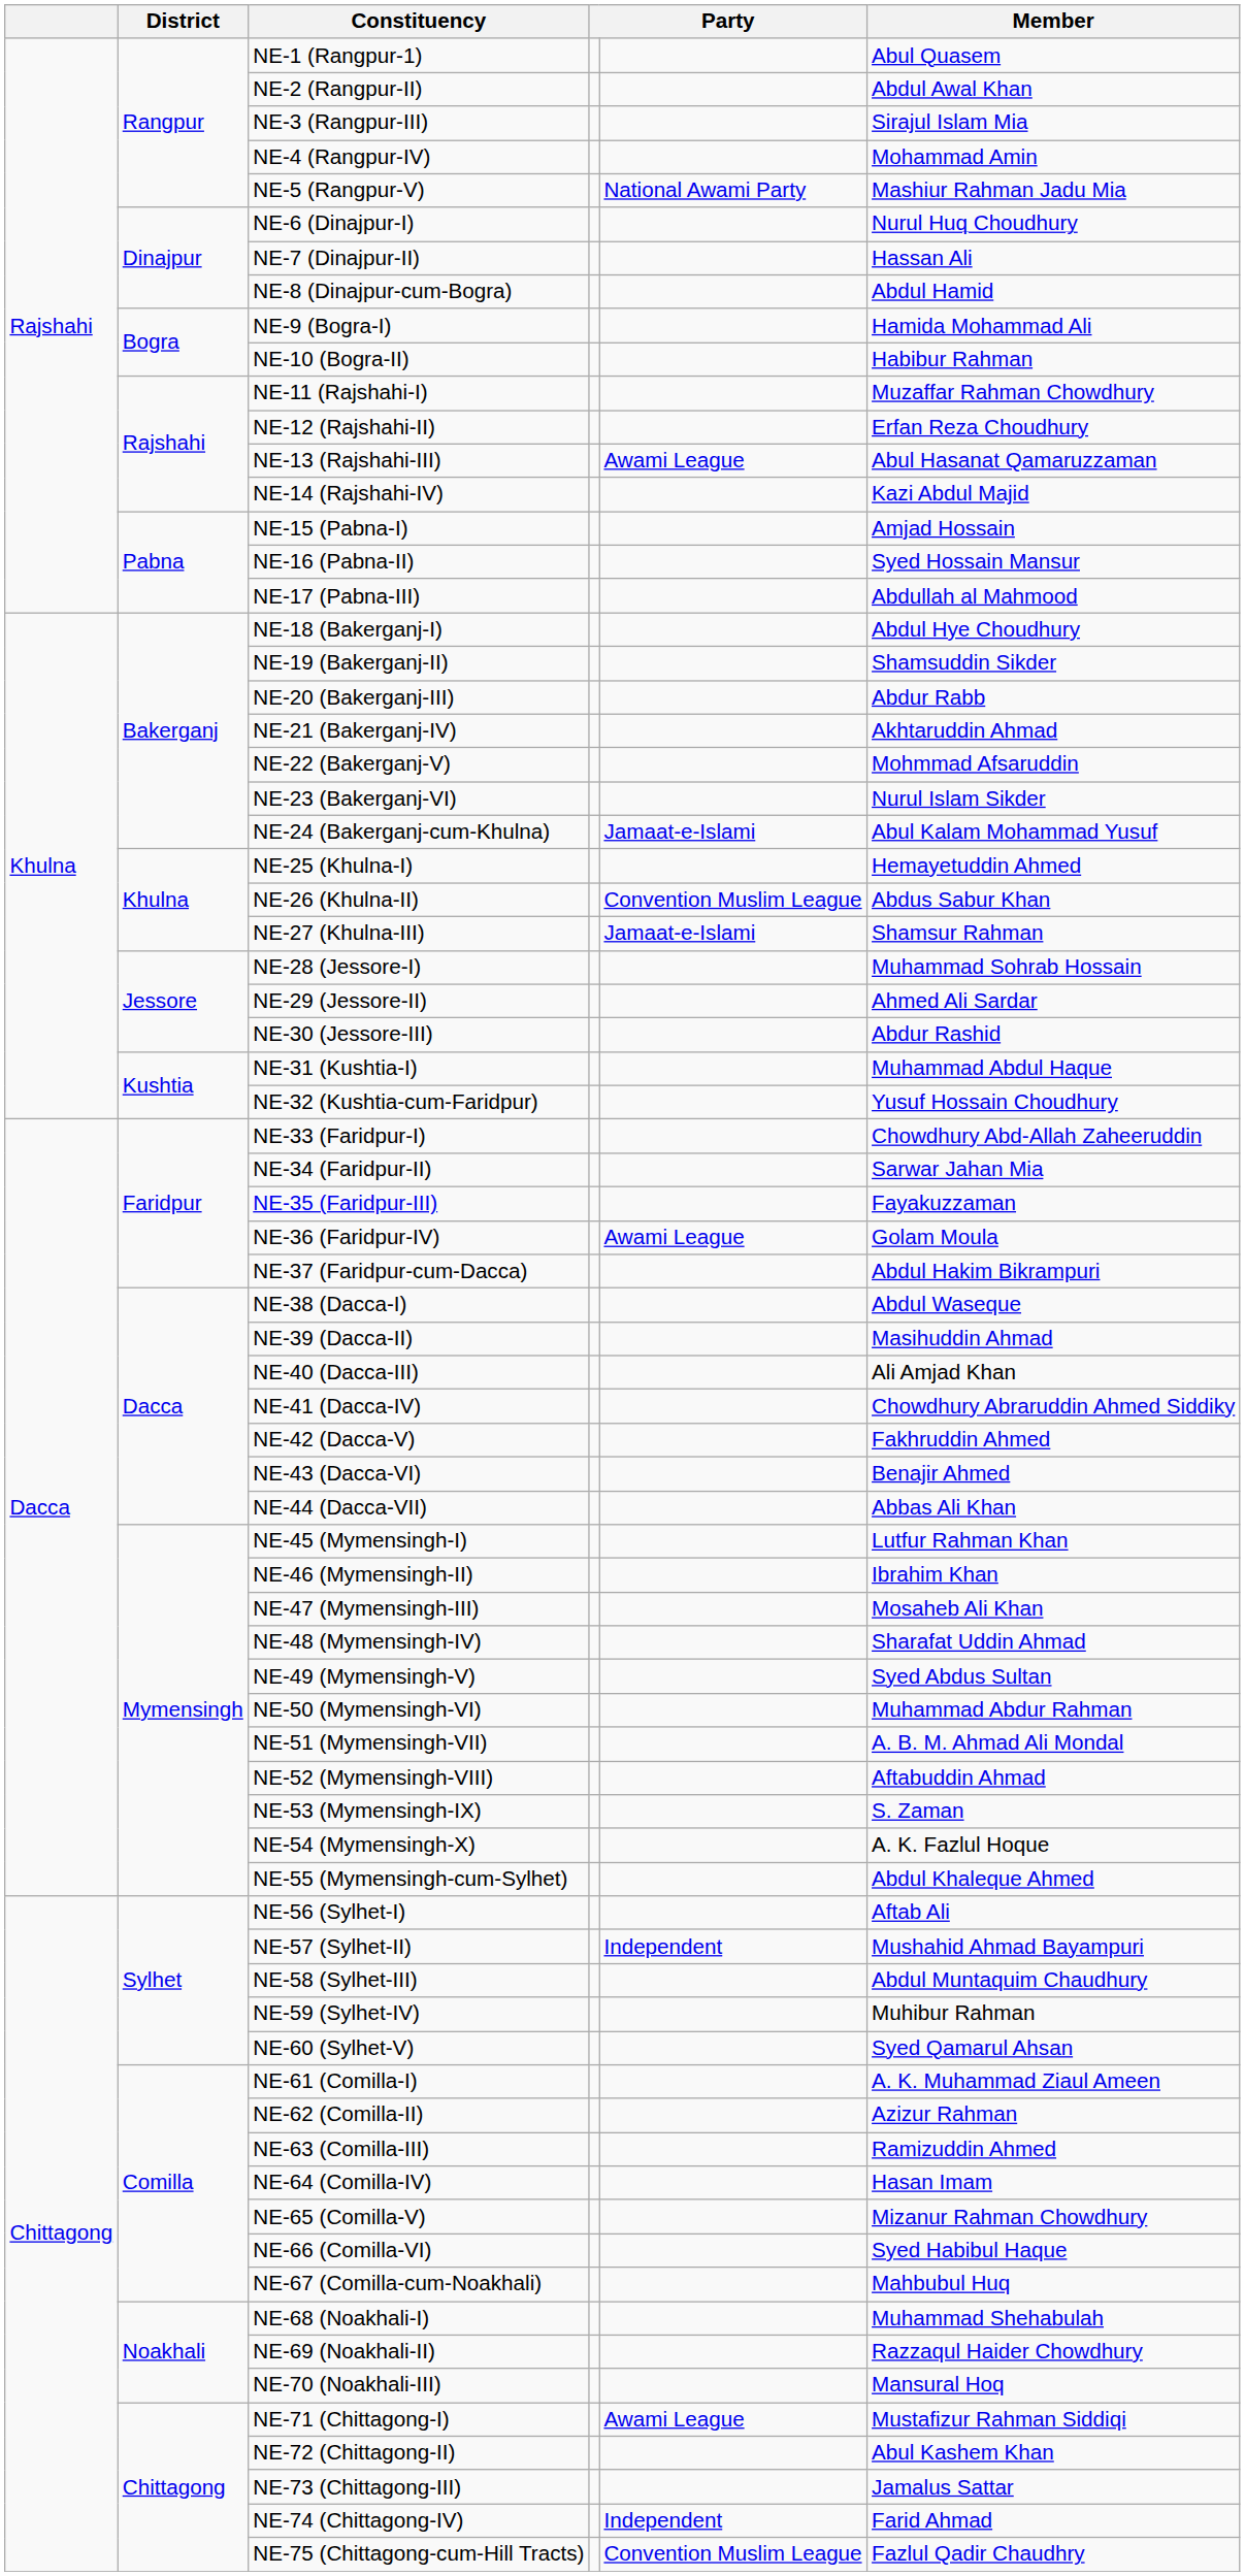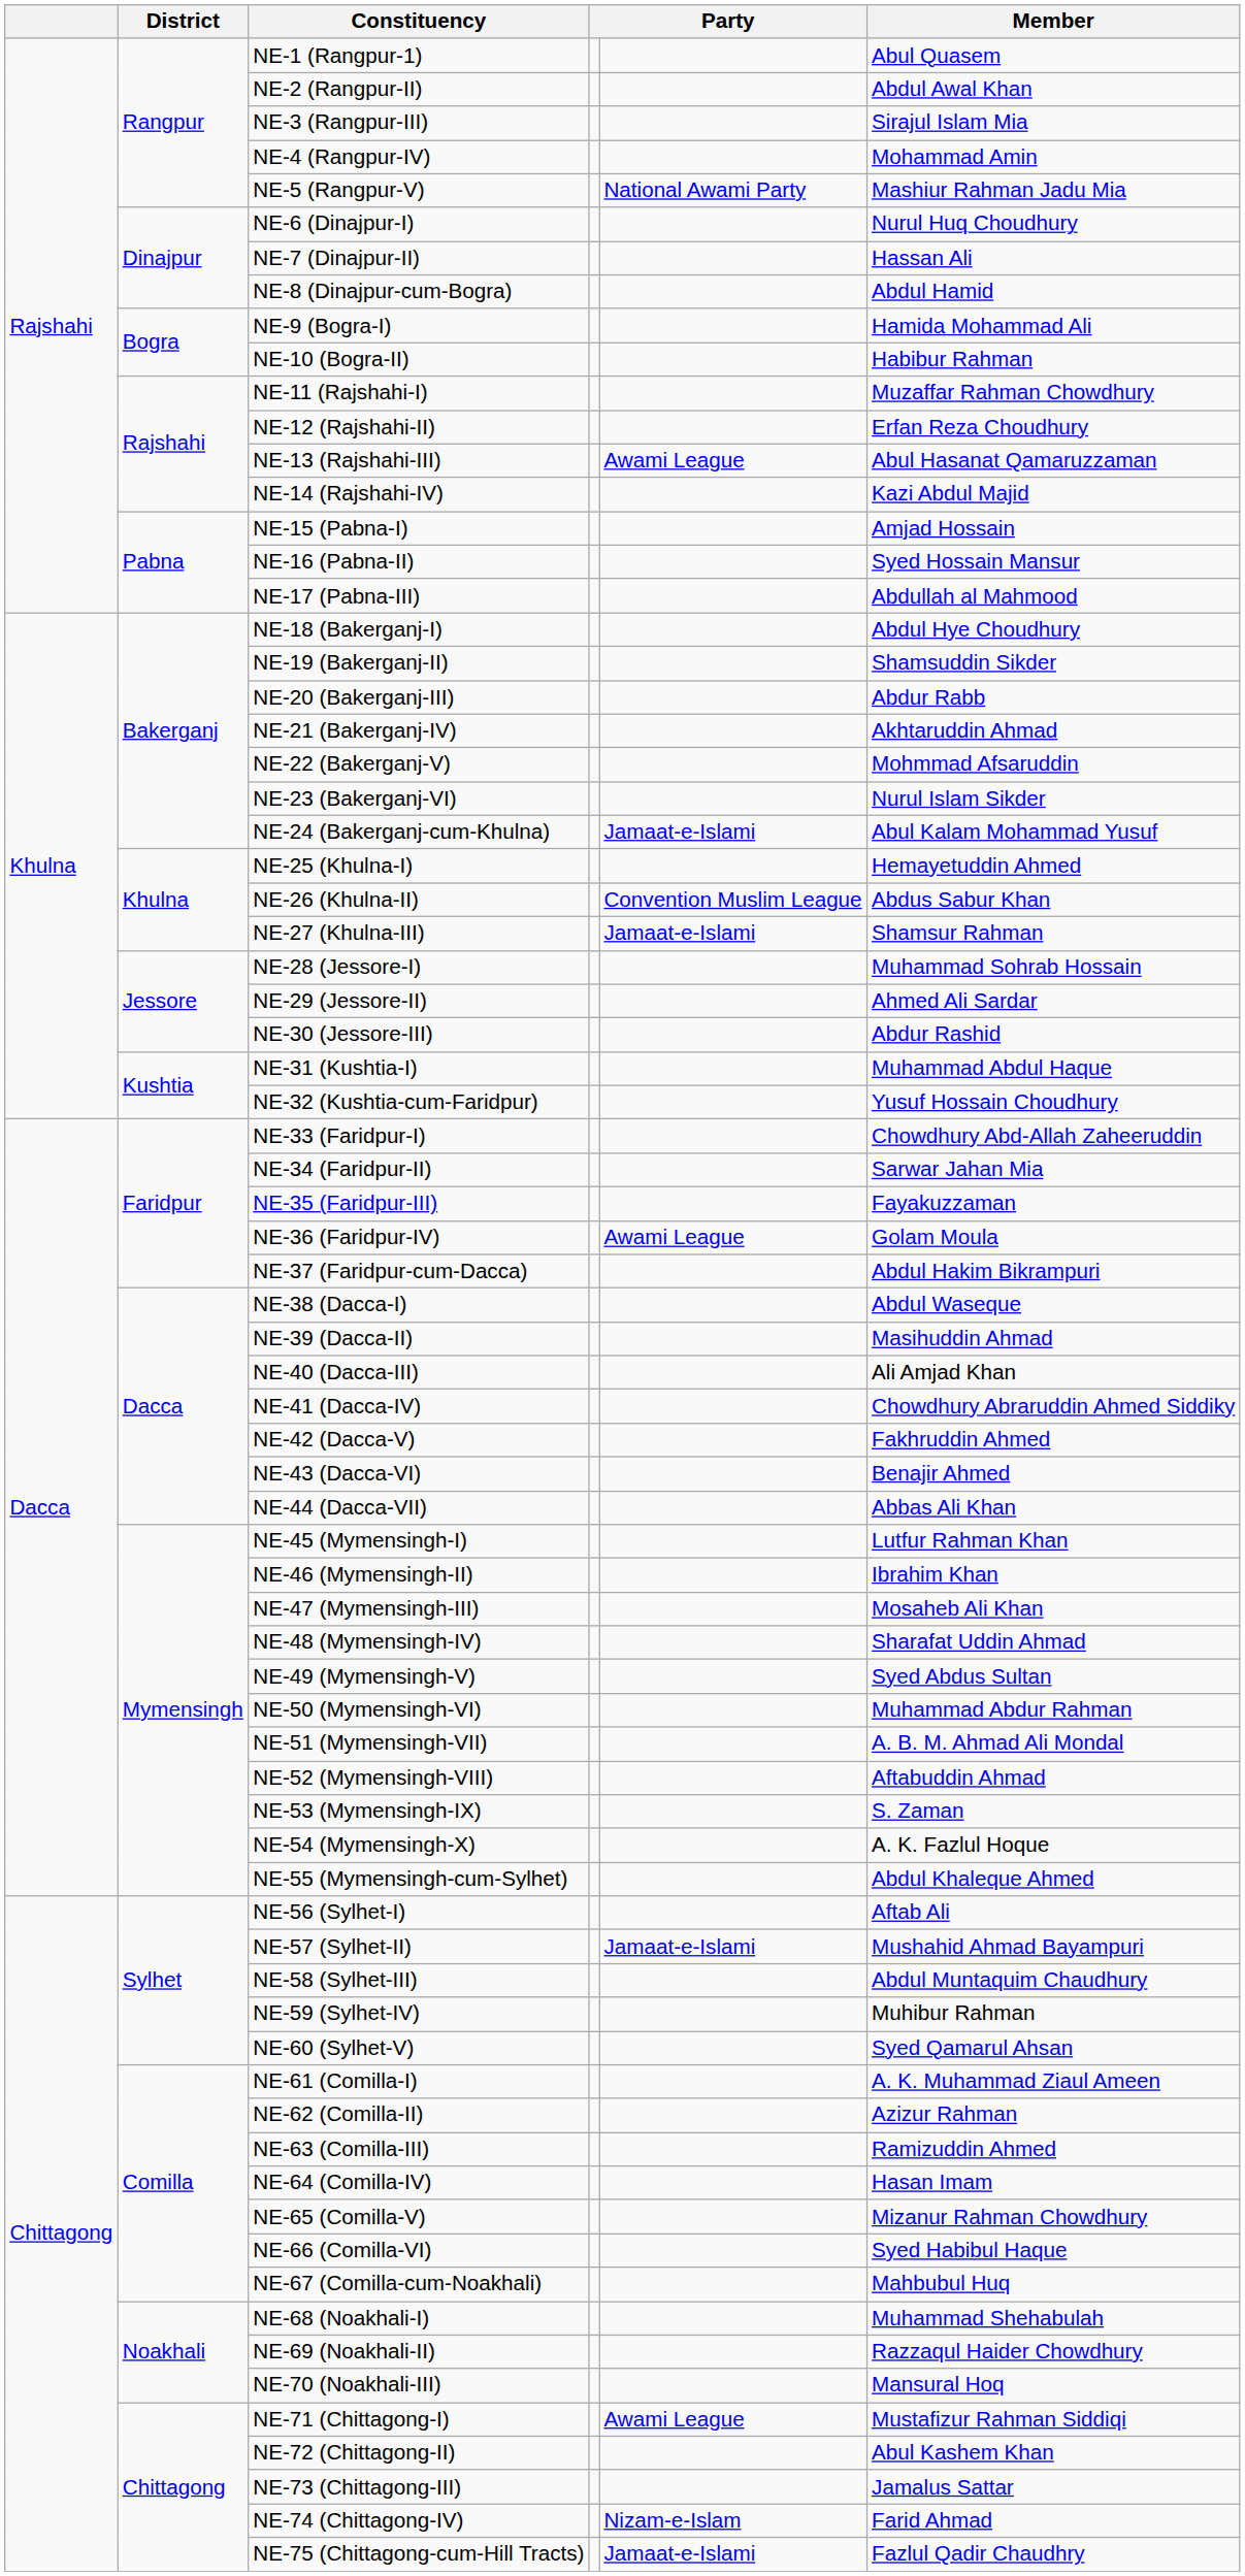NE-57 (Sylhet-II) | column 5: Independent -> Jamaat-e-Islami
NE-74 (Chittagong-IV) | column 5: Independent -> Nizam-e-Islam
NE-75 (Chittagong-cum-Hill Tracts) | column 5: Convention Muslim League -> Jamaat-e-Islami
